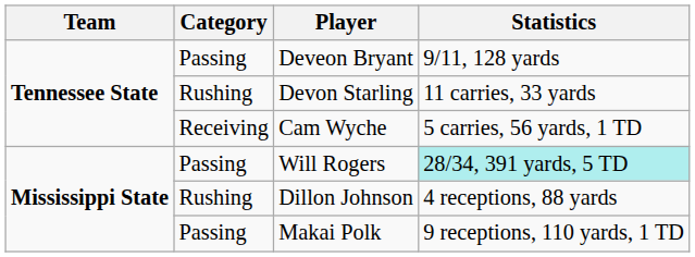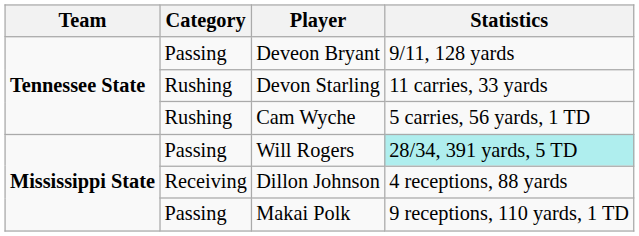Cam Wyche | Category: Receiving -> Rushing
Dillon Johnson | Category: Rushing -> Receiving
